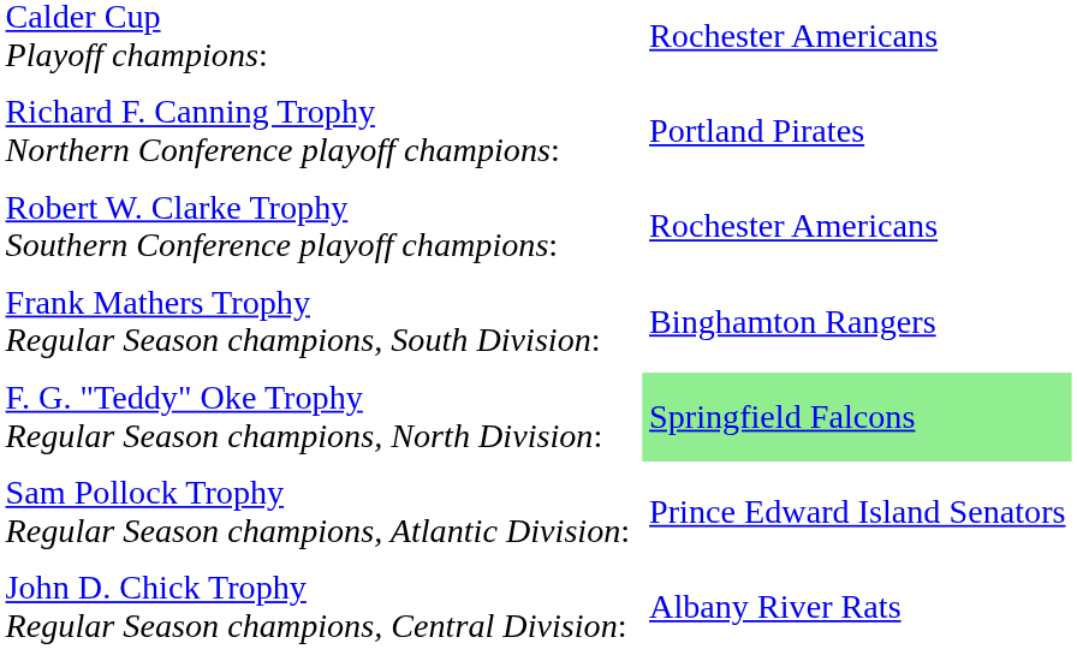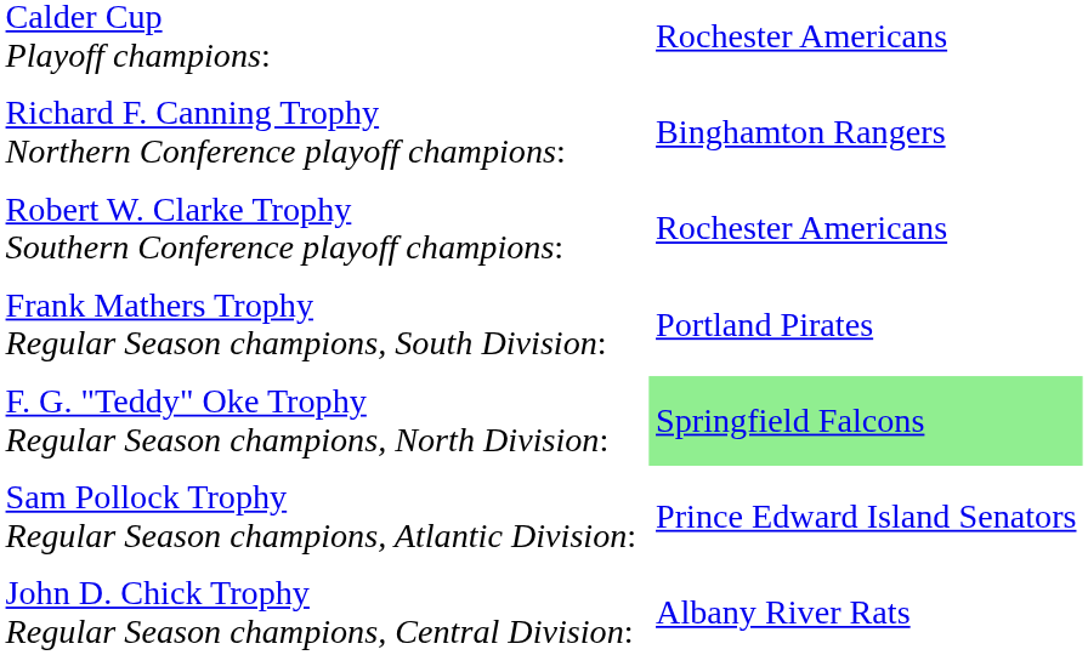row 2 | column 2: Portland Pirates -> Binghamton Rangers
row 4 | column 2: Binghamton Rangers -> Portland Pirates
